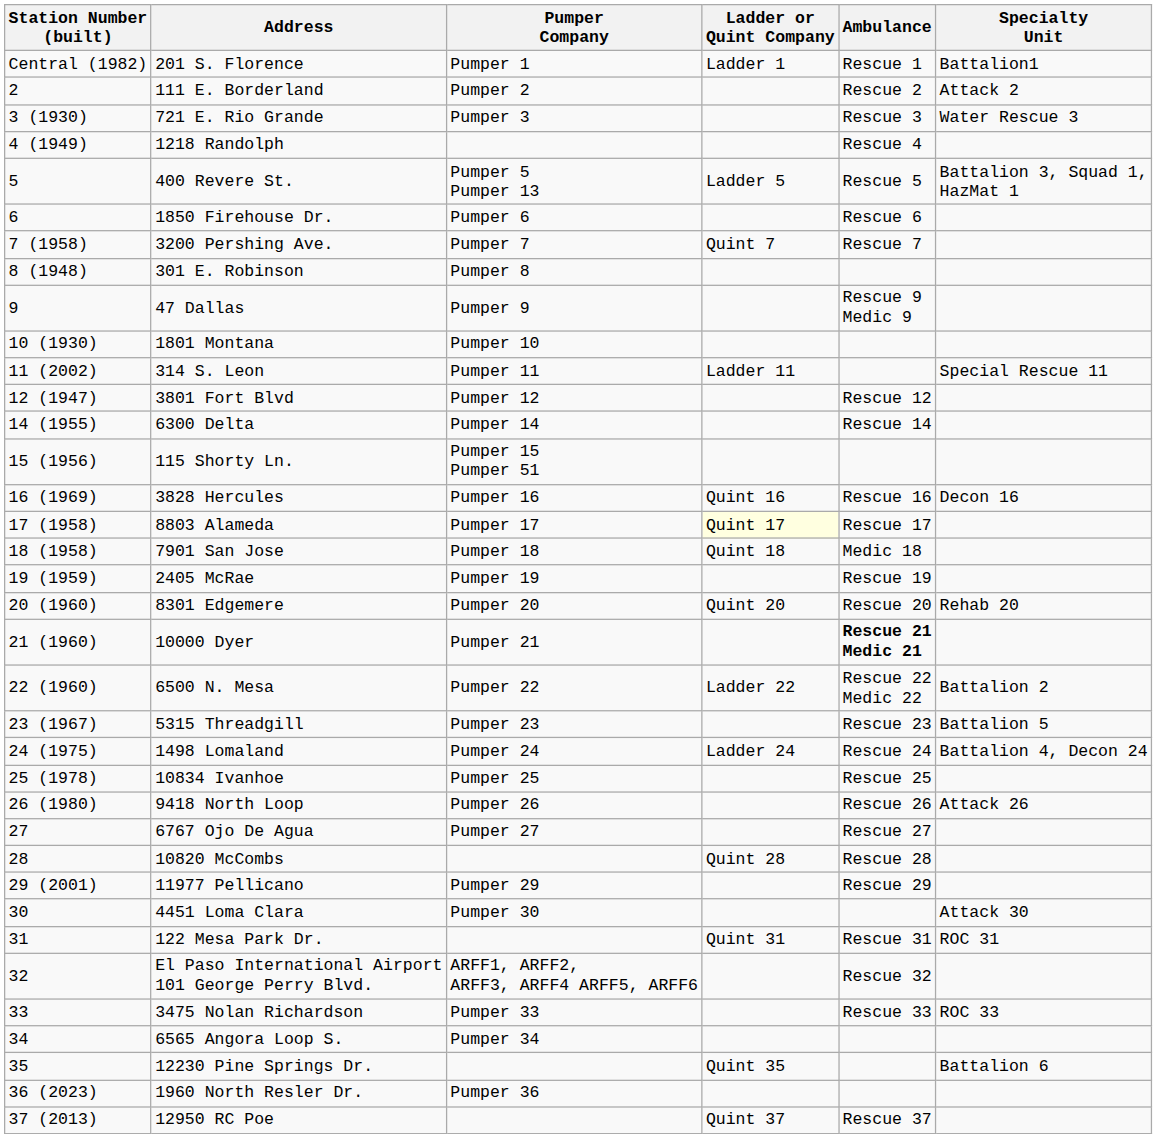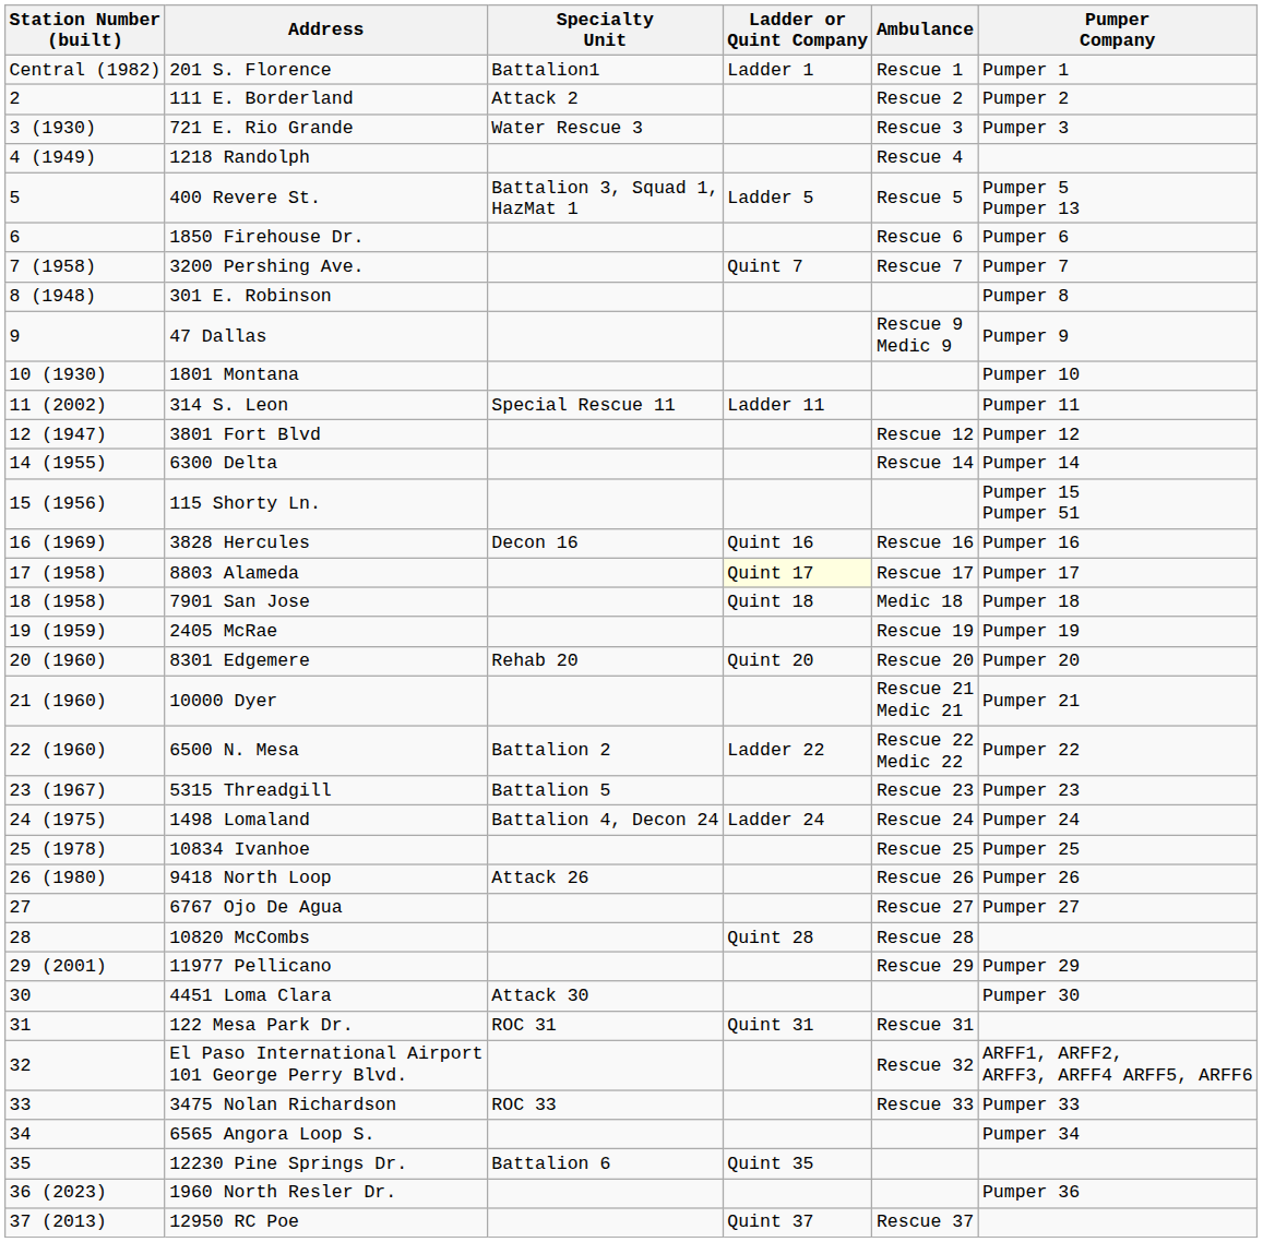columns swapped: Pumper Company <-> Specialty Unit
10000 Dyer | Ambulance: bold -> normal
